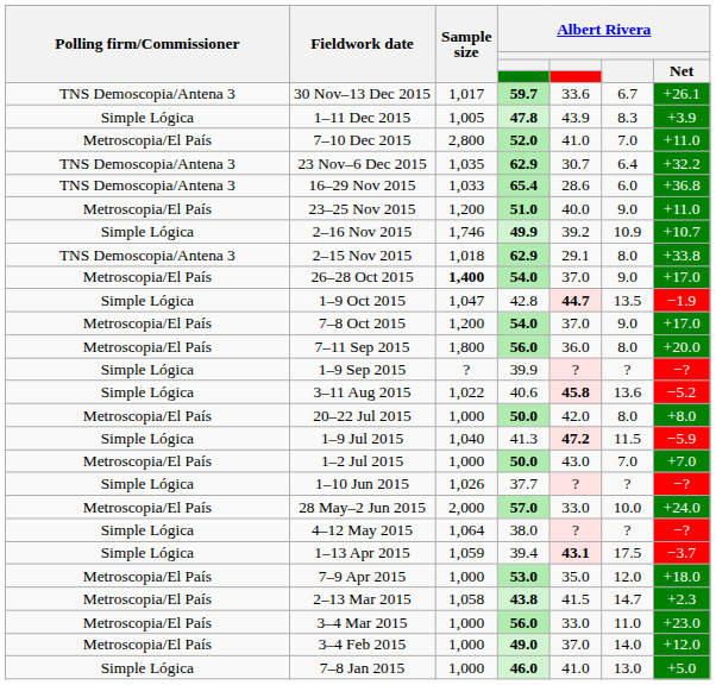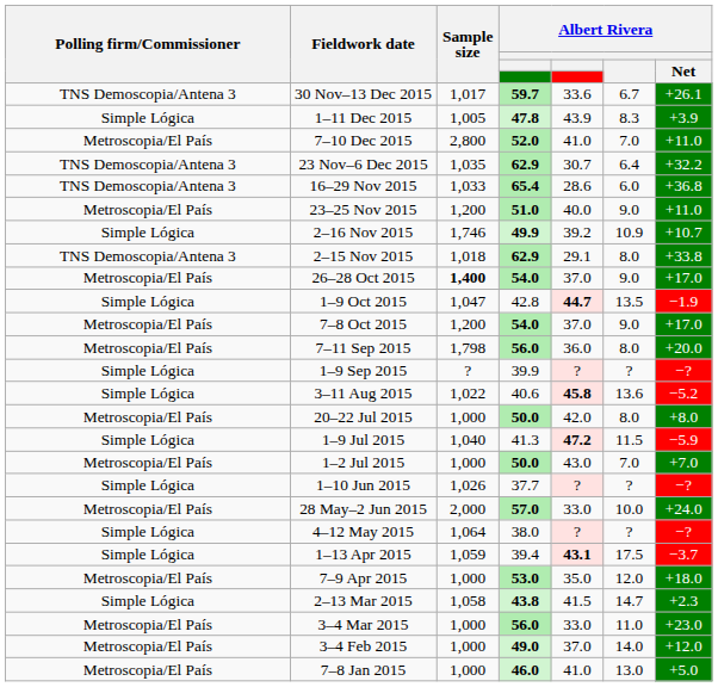7–11 Sep 2015 | Sample size: 1,800 -> 1,798
2–13 Mar 2015 | Polling firm/Commissioner: Metroscopia/El País -> Simple Lógica
7–8 Jan 2015 | Polling firm/Commissioner: Simple Lógica -> Metroscopia/El País
